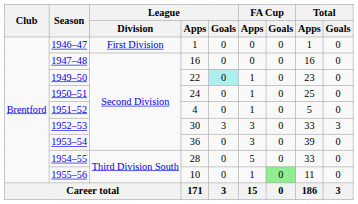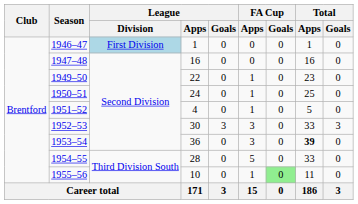1946–47 | League / Division: no background -> lightblue background
1949–50 | League / Goals: paleturquoise background -> no background
1953–54 | Total / Apps: normal -> bold
